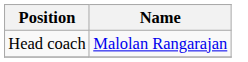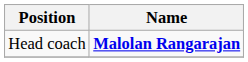Head coach | Name: normal -> bold
